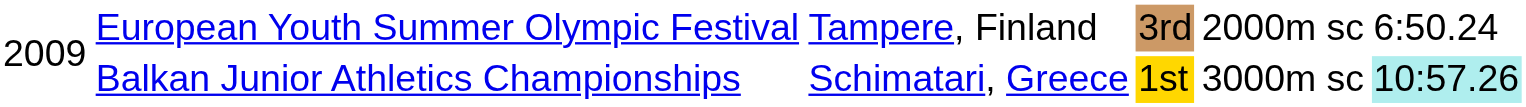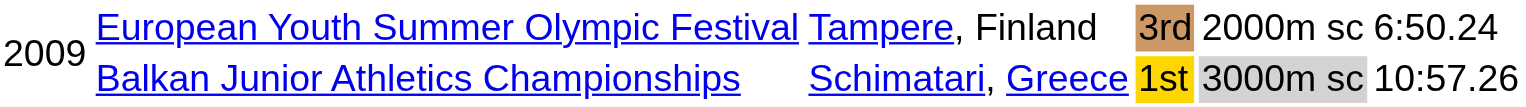Balkan Junior Athletics Championships | column 5: no background -> lightgrey background
Balkan Junior Athletics Championships | column 6: paleturquoise background -> no background
